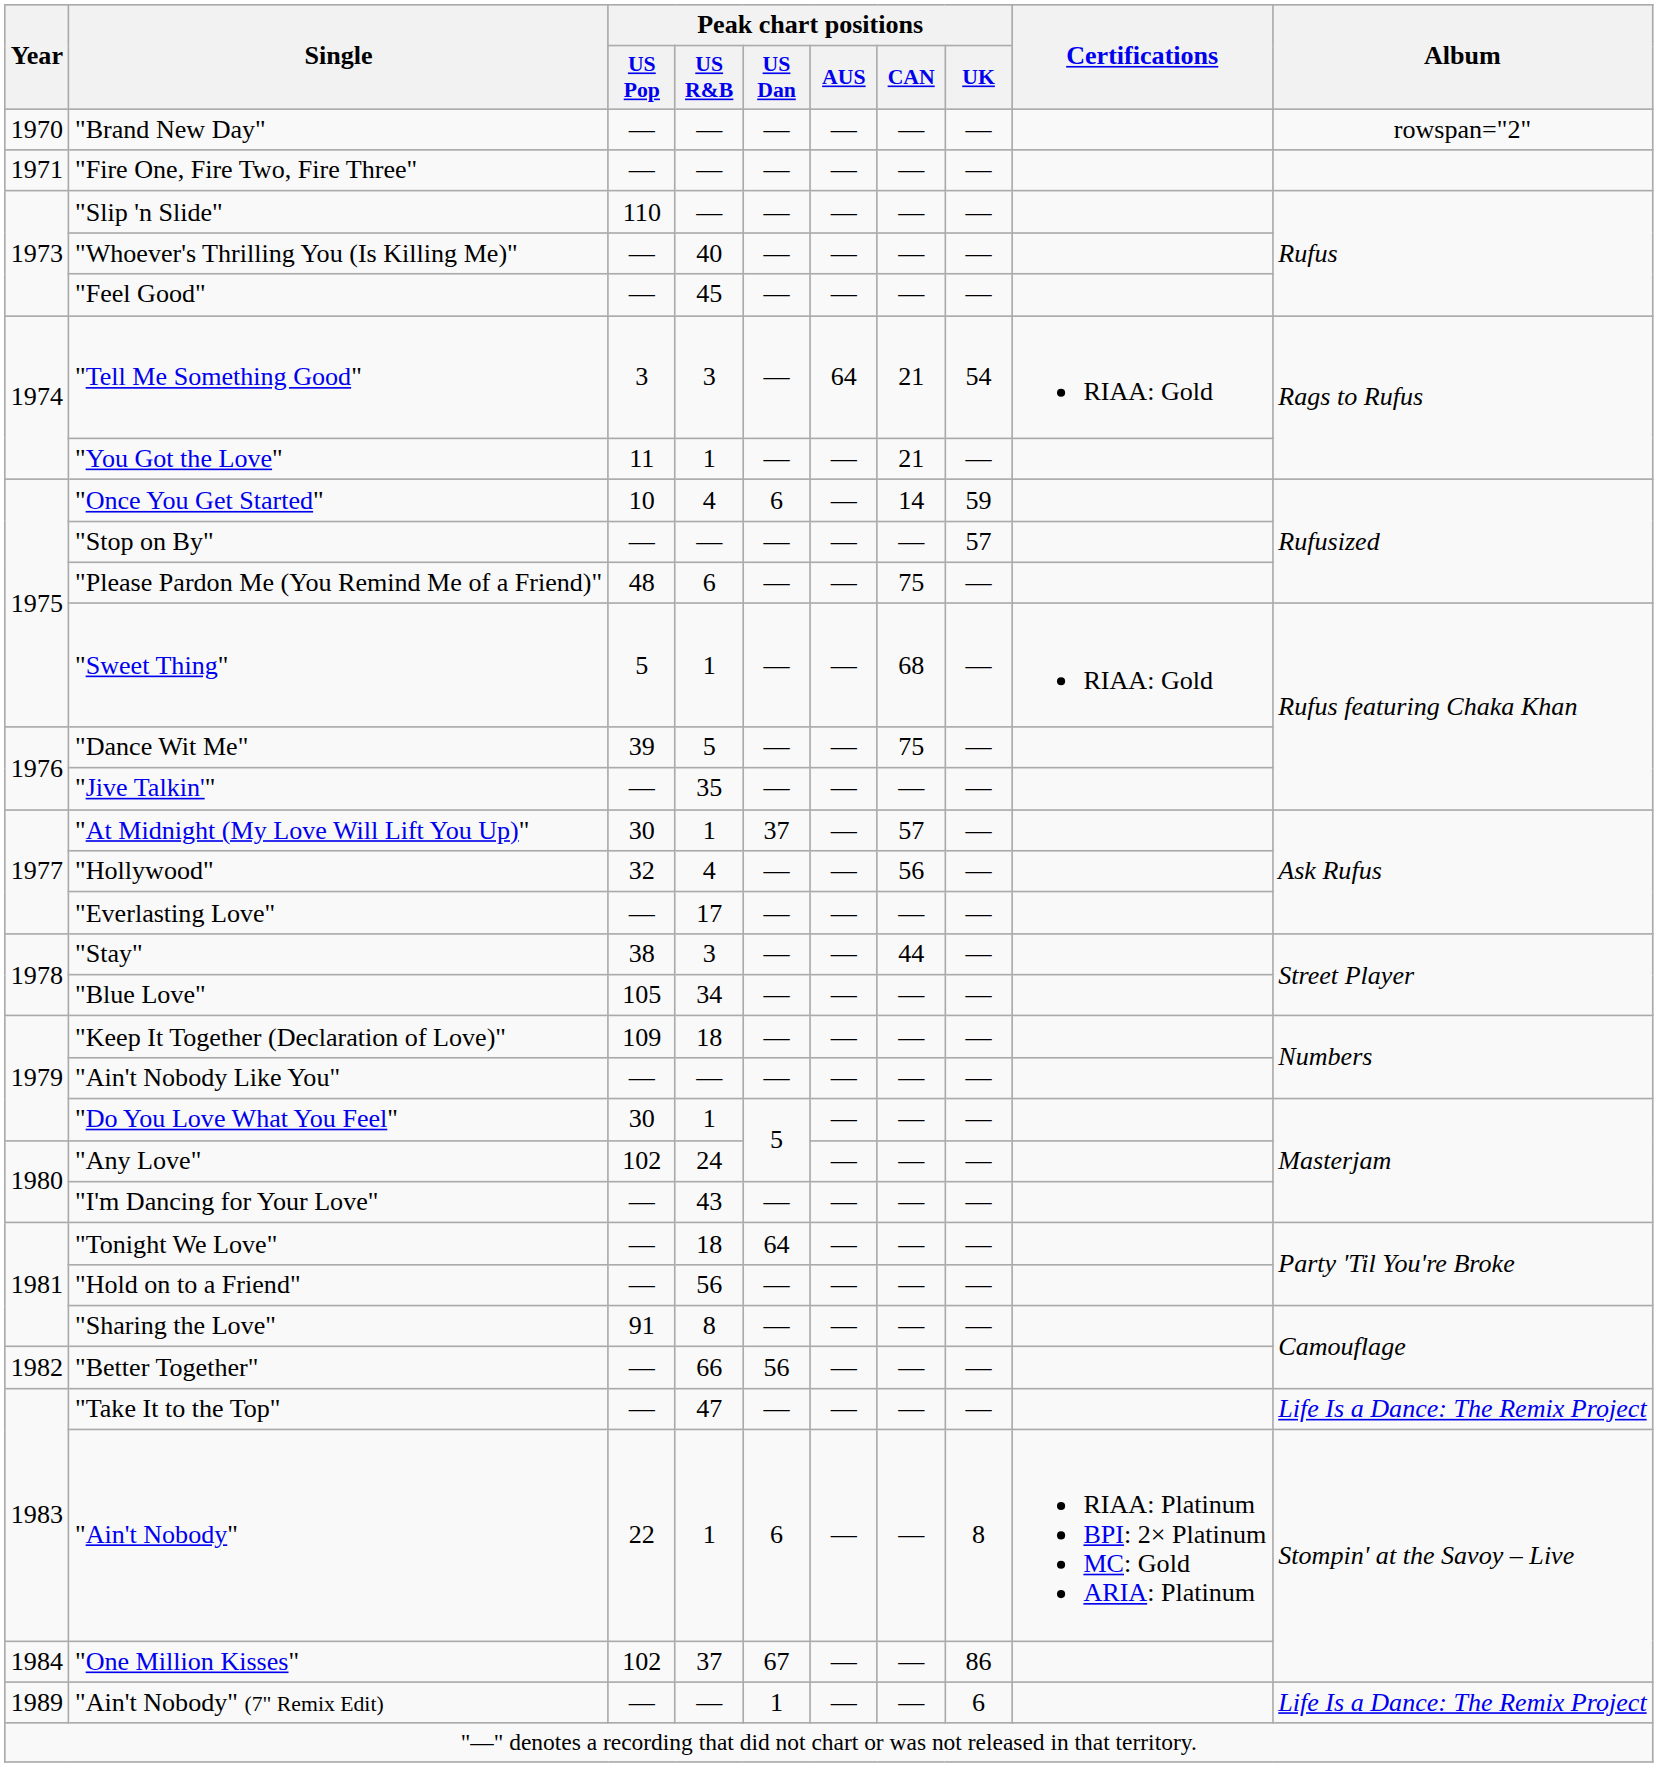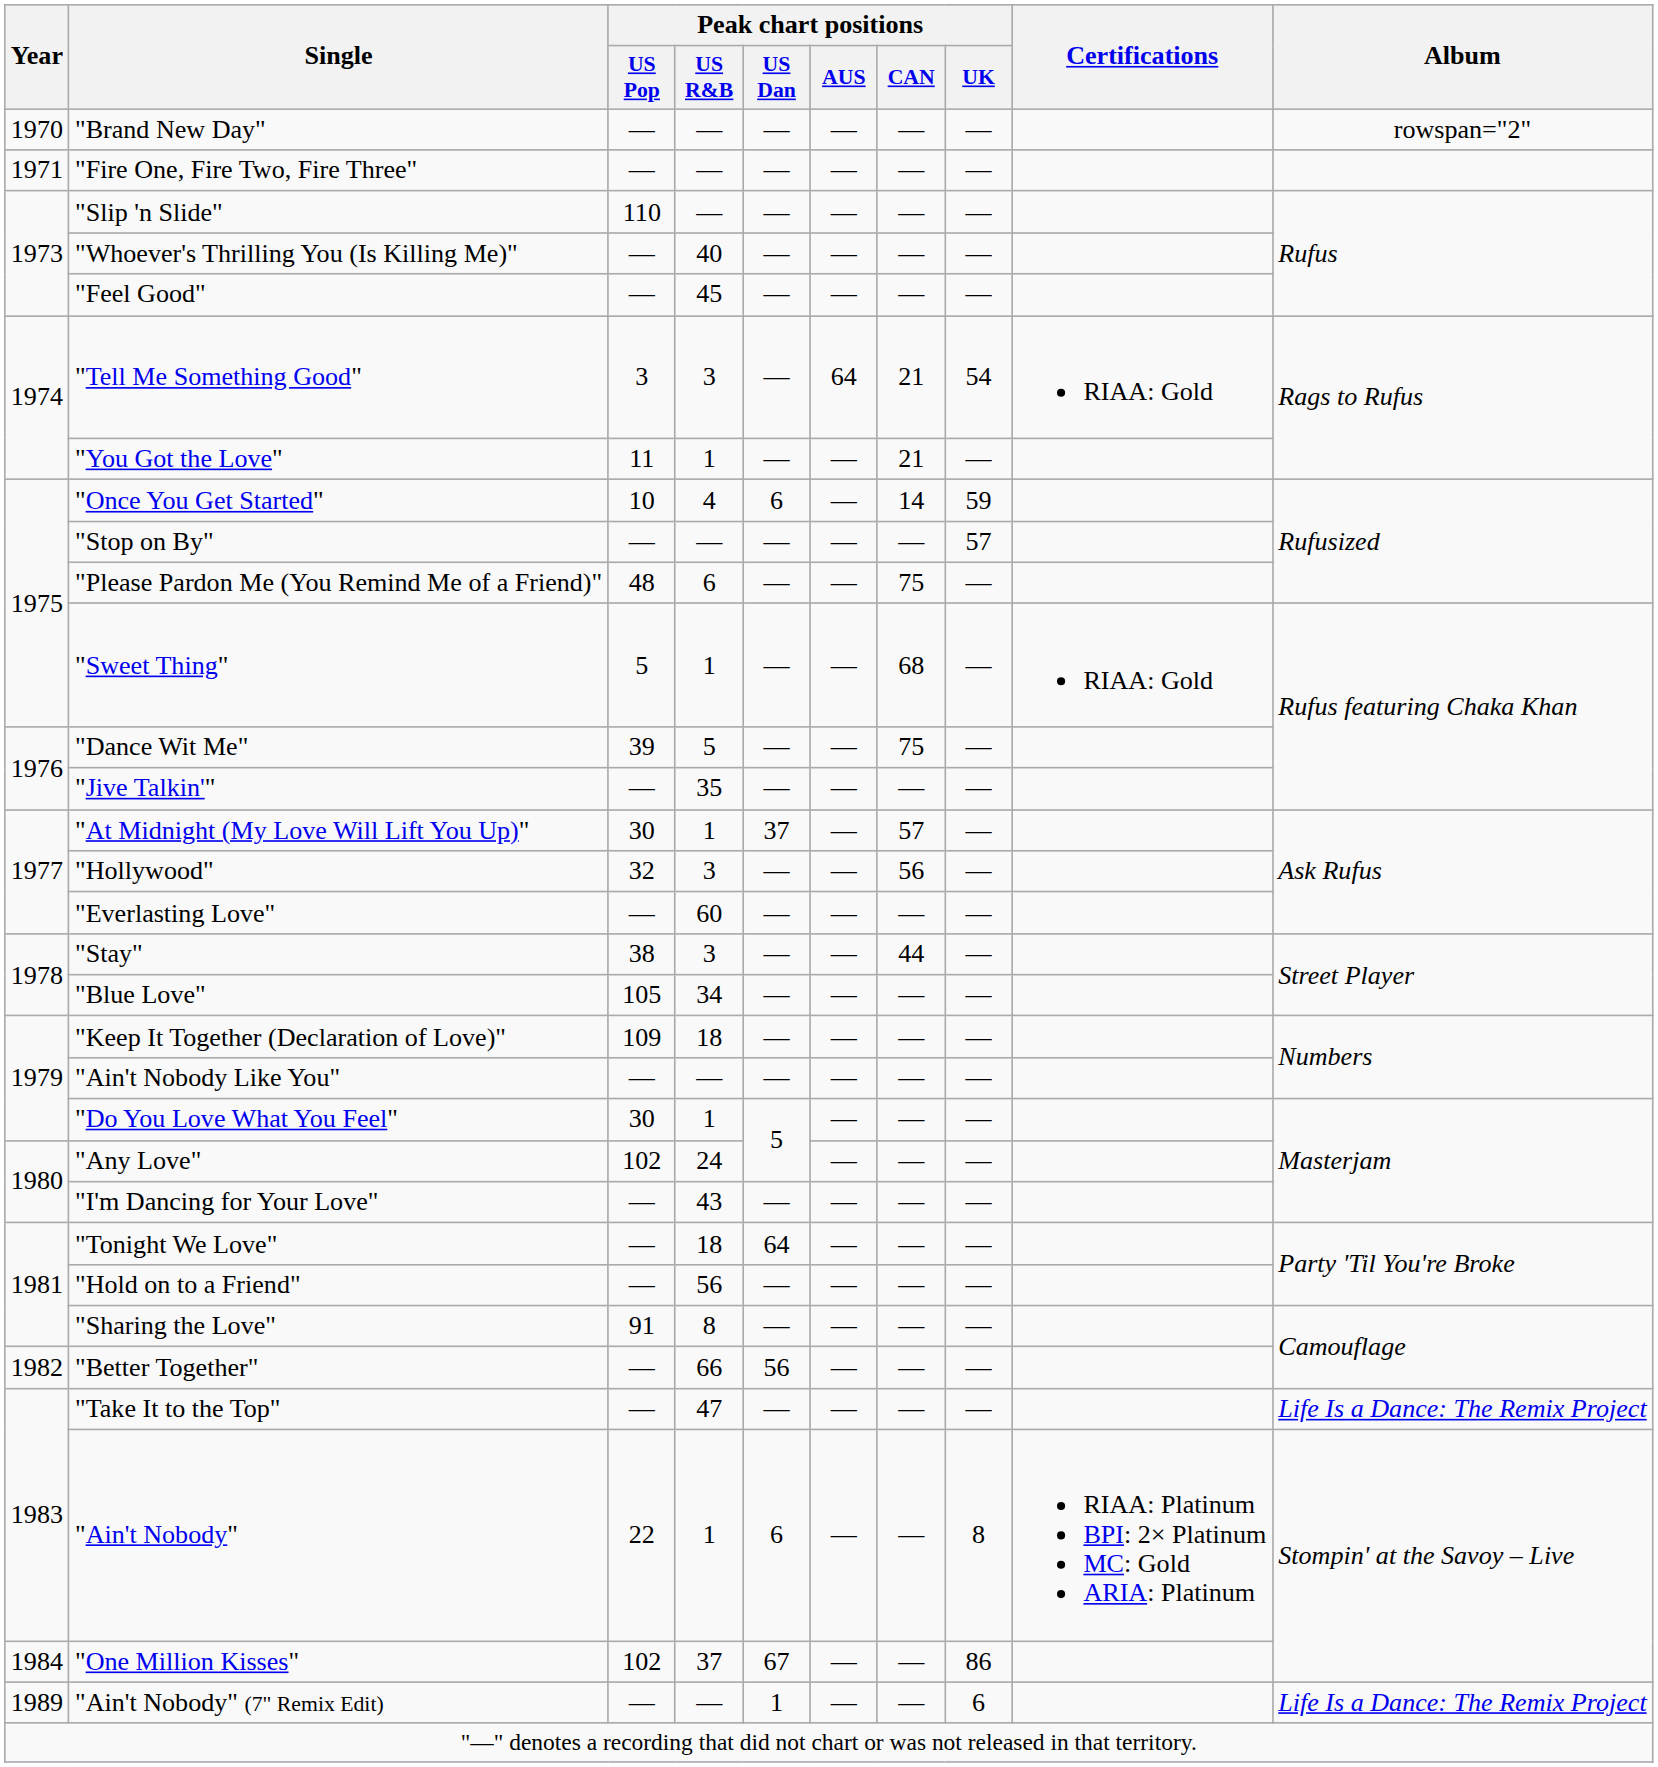"Hollywood" | Peak chart positions / US R&B: 4 -> 3
"Everlasting Love" | Peak chart positions / US R&B: 17 -> 60
